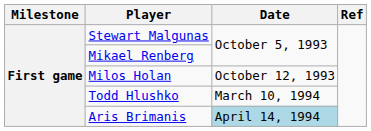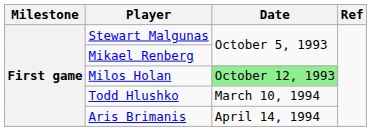Milos Holan | Date: no background -> lightgreen background
Aris Brimanis | Date: lightblue background -> no background
